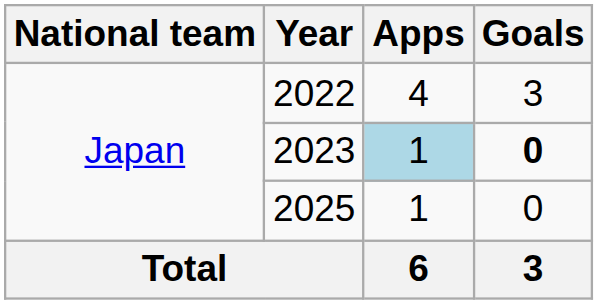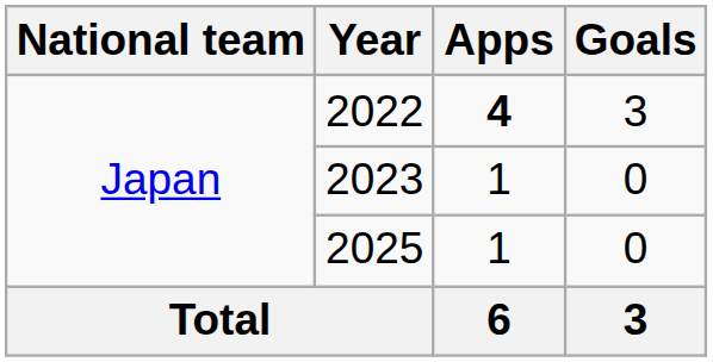2022 | Apps: normal -> bold
2023 | Apps: lightblue background -> no background
2023 | Goals: bold -> normal
